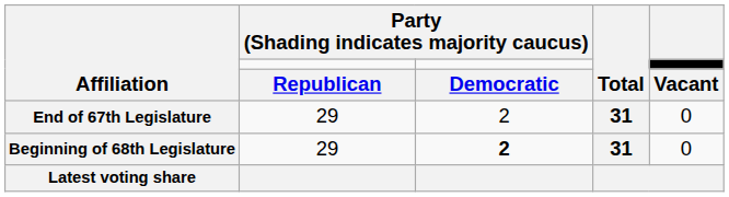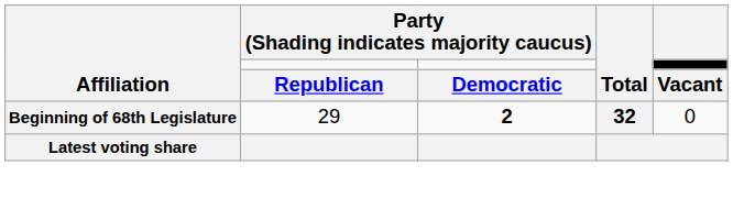- row: End of 67th Legislature | 29 | 2 | 31 | 0
Beginning of 68th Legislature | Total: 31 -> 32
